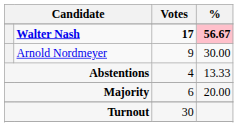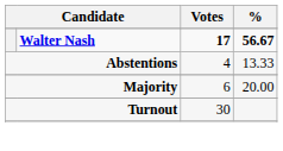Walter Nash | %: pink background -> no background
- row: Arnold Nordmeyer | 9 | 30.00
